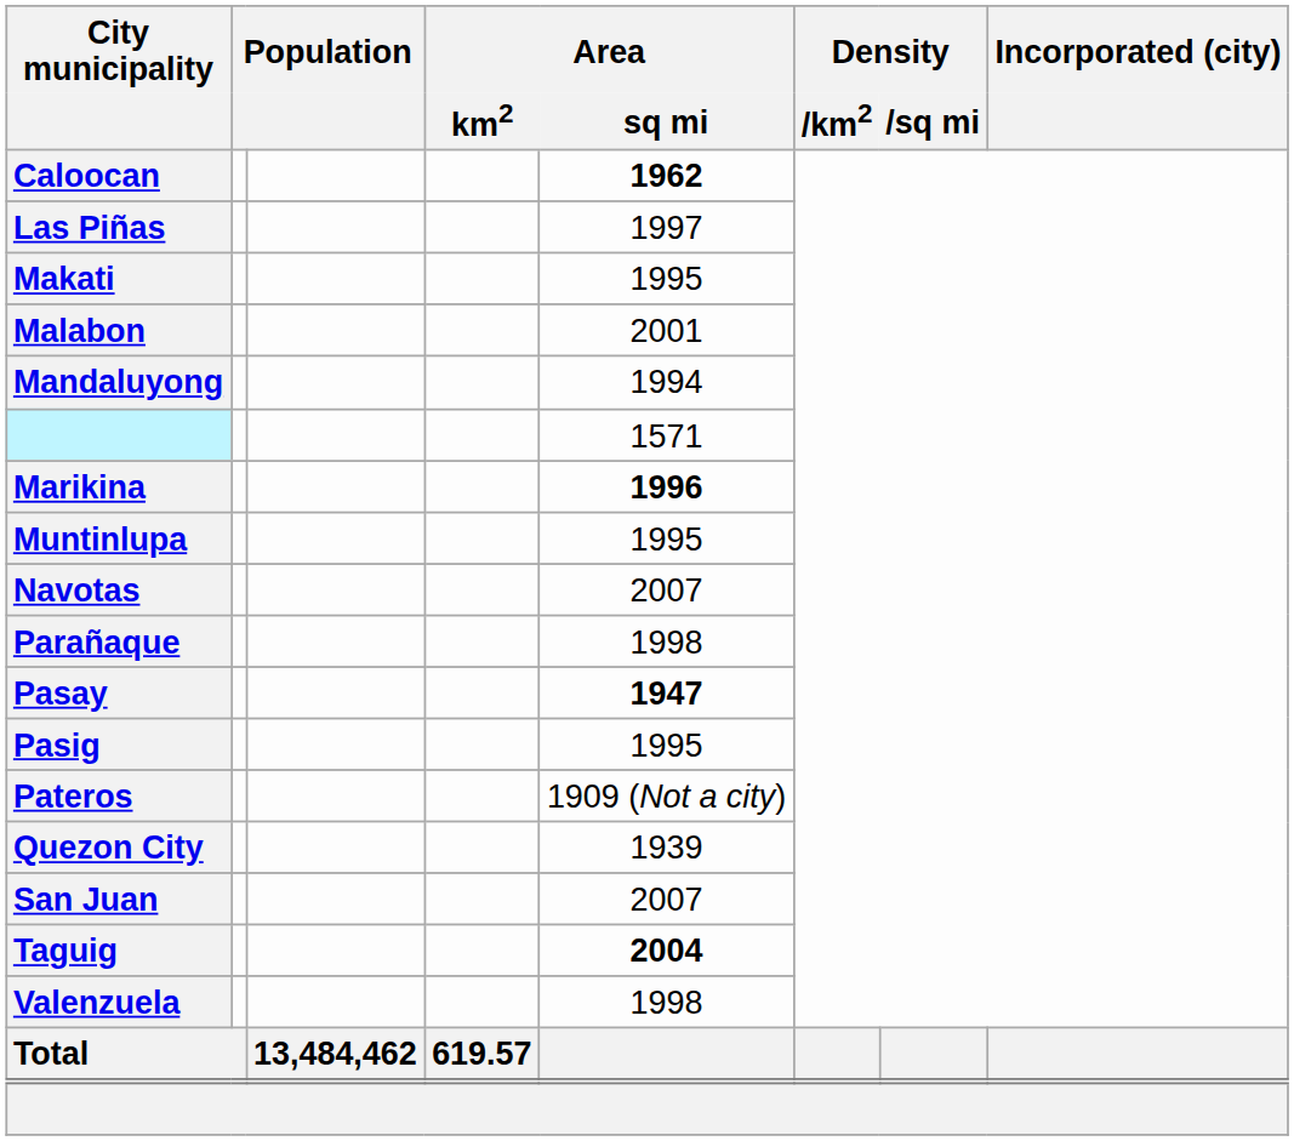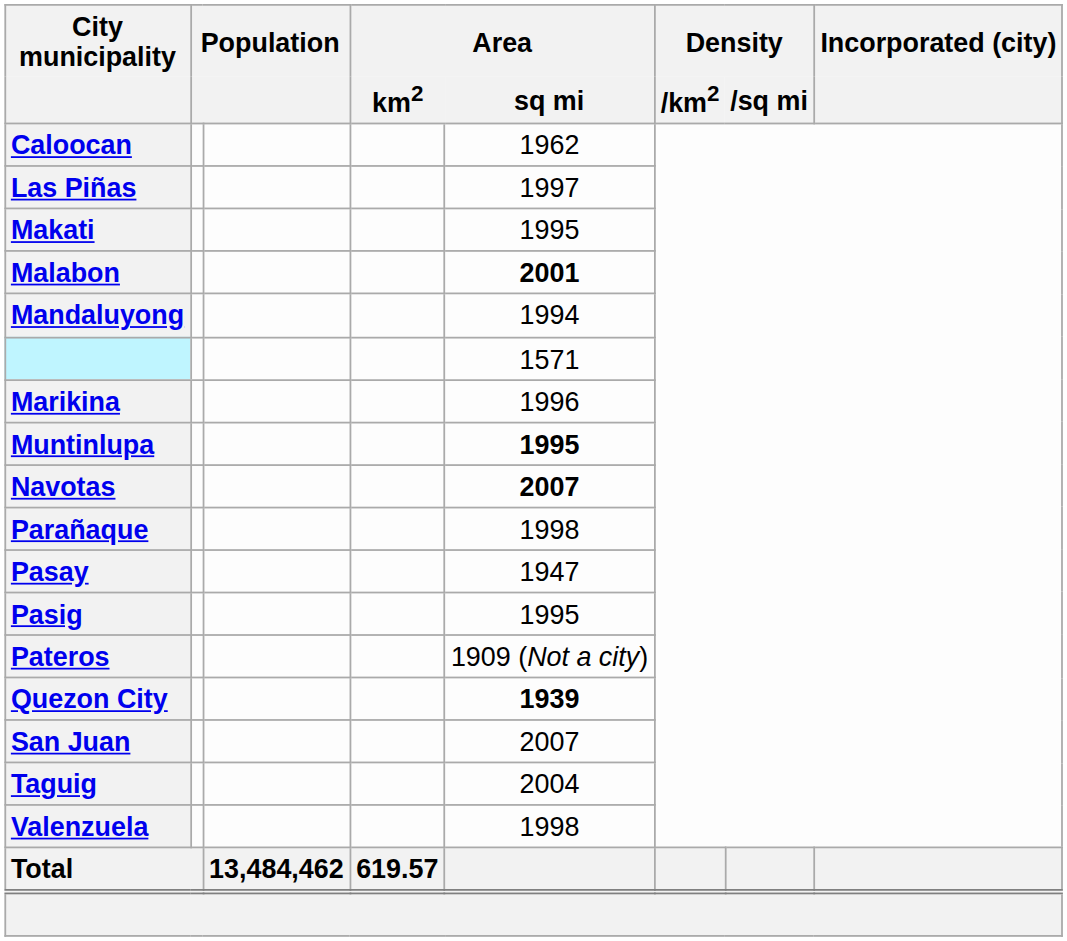Caloocan | Area / sq mi: bold -> normal
Malabon | Area / sq mi: normal -> bold
Marikina | Area / sq mi: bold -> normal
Muntinlupa | Area / sq mi: normal -> bold
Navotas | Area / sq mi: normal -> bold
Pasay | Area / sq mi: bold -> normal
Quezon City | Area / sq mi: normal -> bold
Taguig | Area / sq mi: bold -> normal
